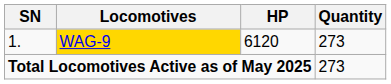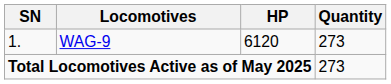1. | Locomotives: gold background -> no background
